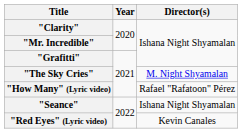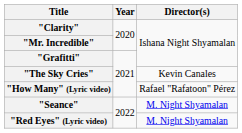"The Sky Cries" | Director(s): M. Night Shyamalan -> Kevin Canales
"Seance" | Director(s): Ishana Night Shyamalan -> M. Night Shyamalan
"Red Eyes" (Lyric video) | Director(s): Kevin Canales -> M. Night Shyamalan
